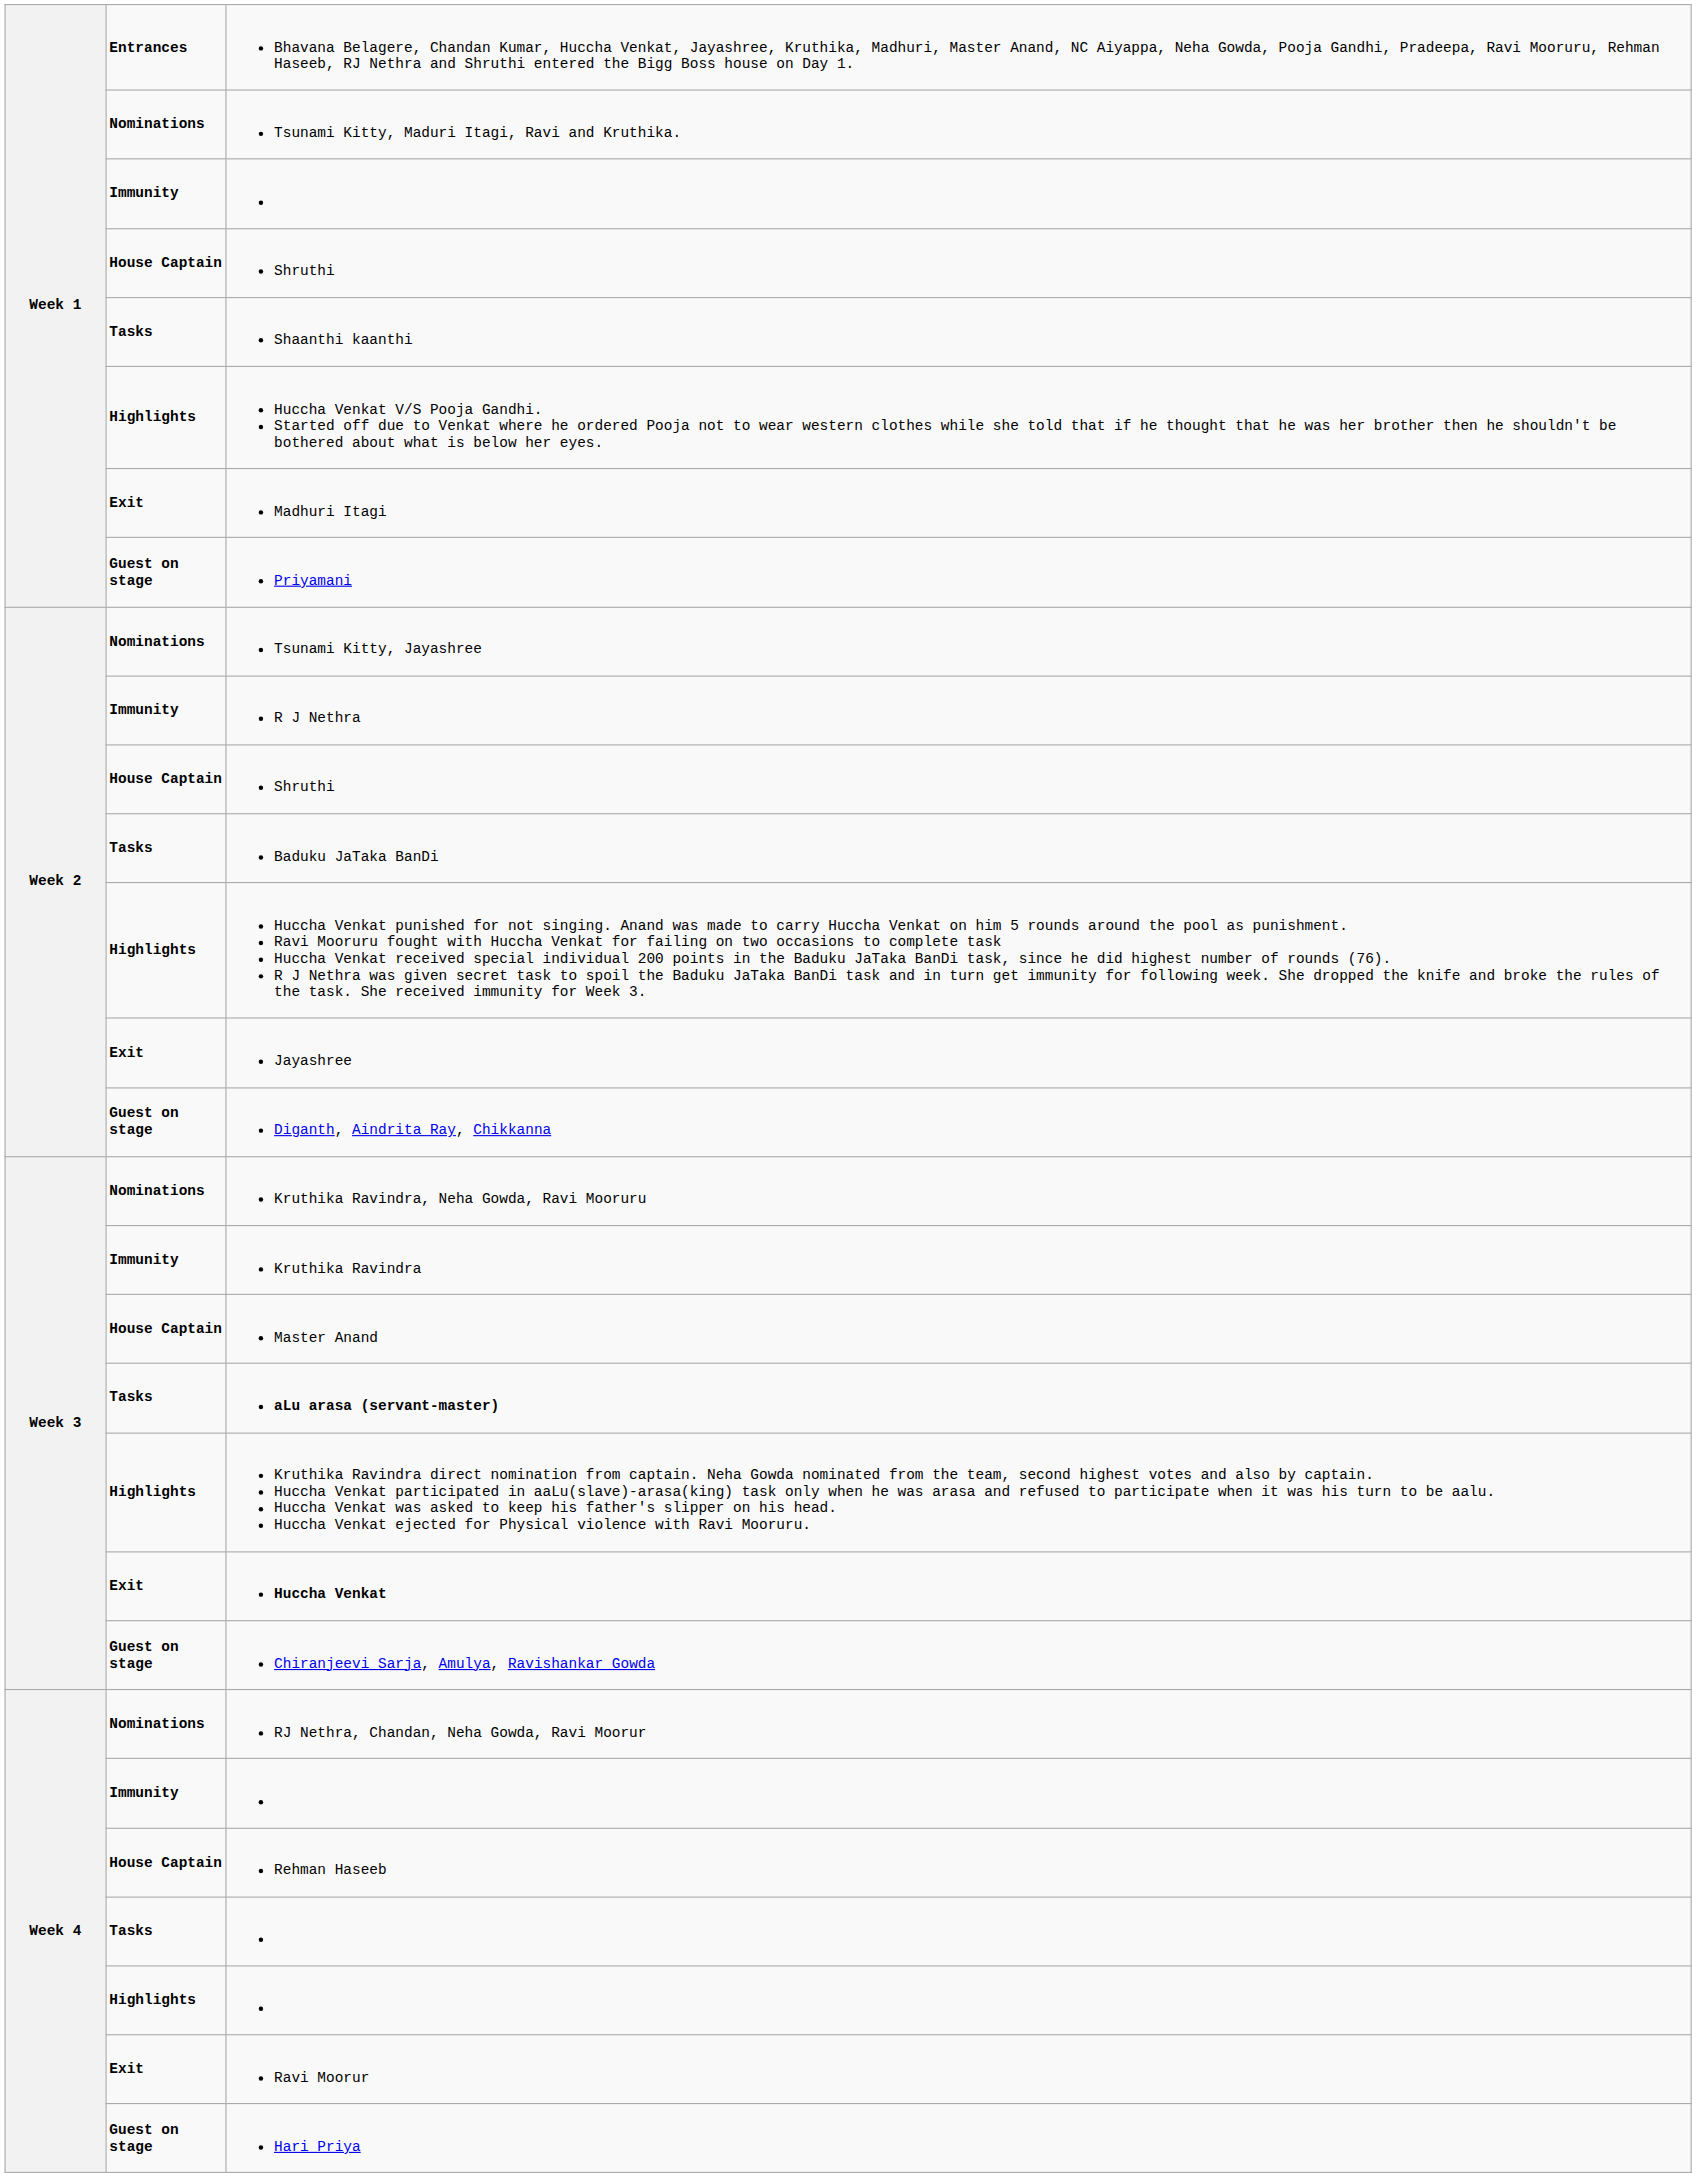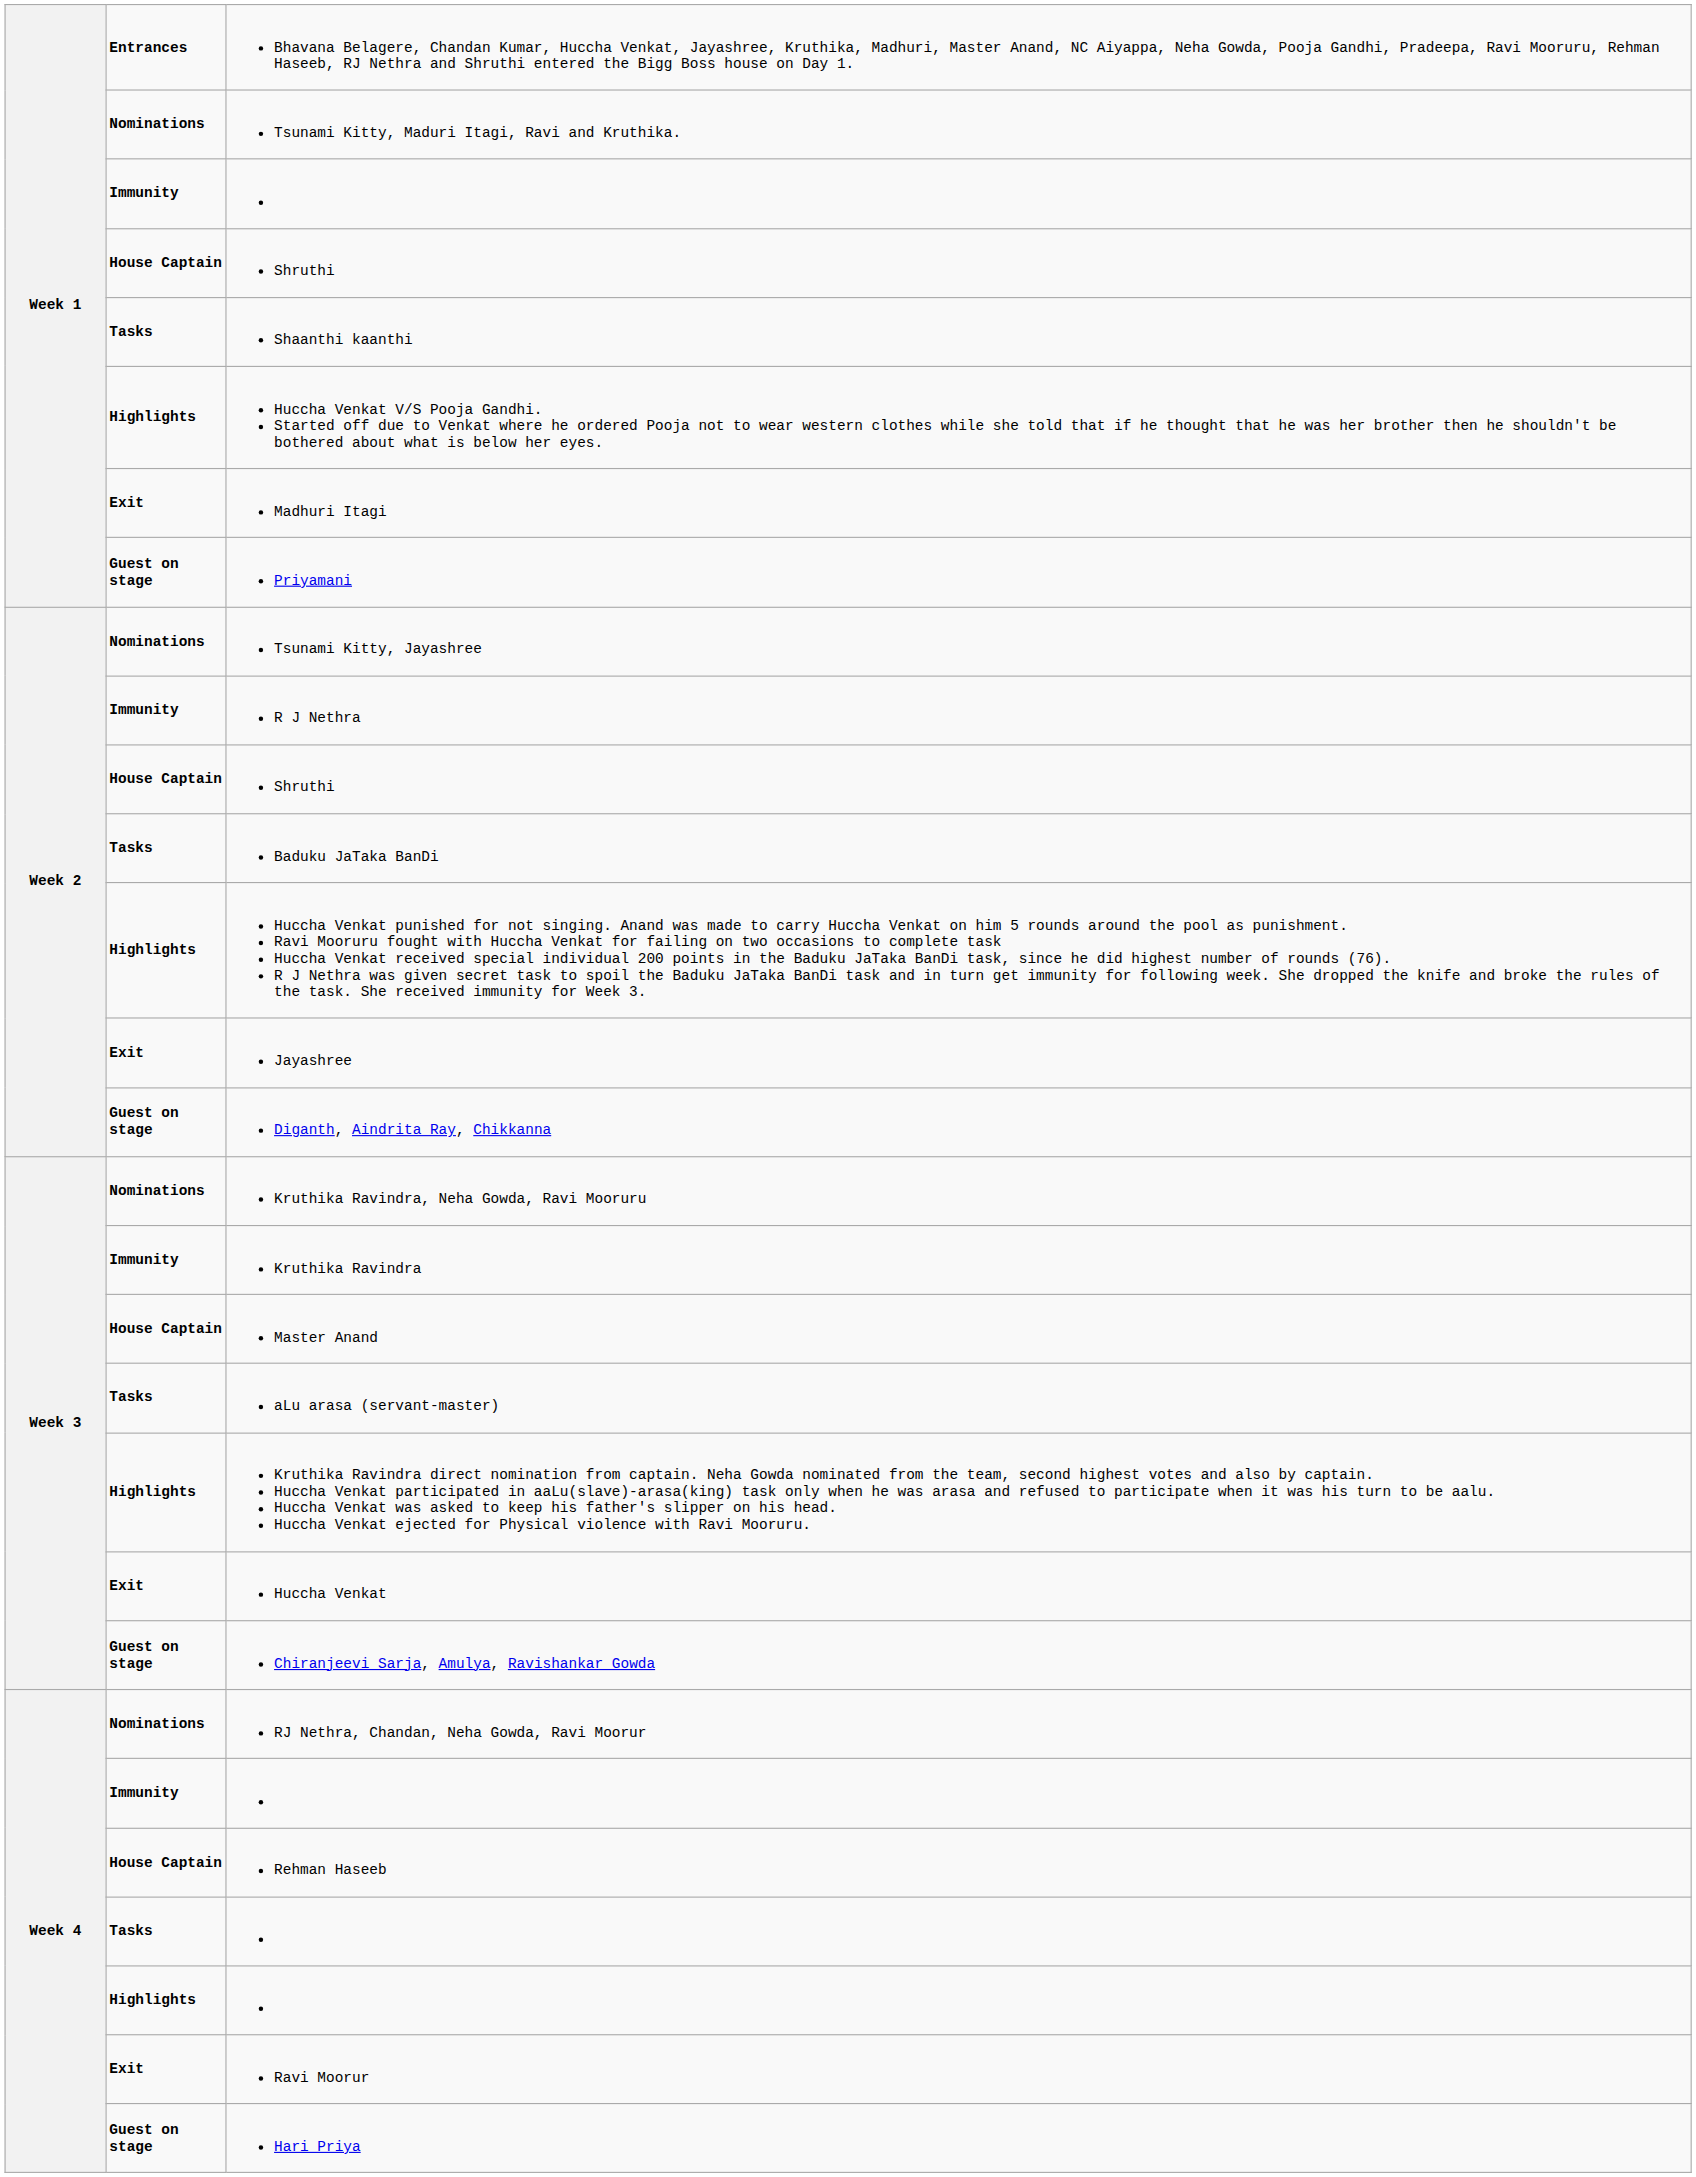aLu arasa (servant-master) | column 3: bold -> normal
Huccha Venkat | column 3: bold -> normal
